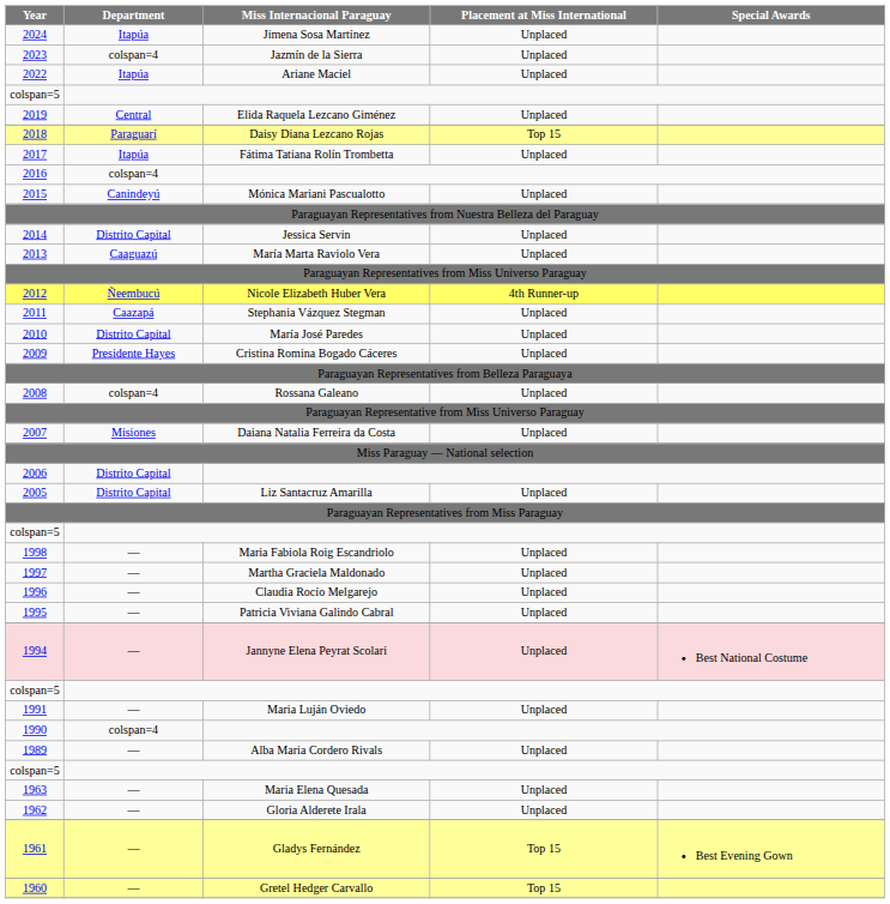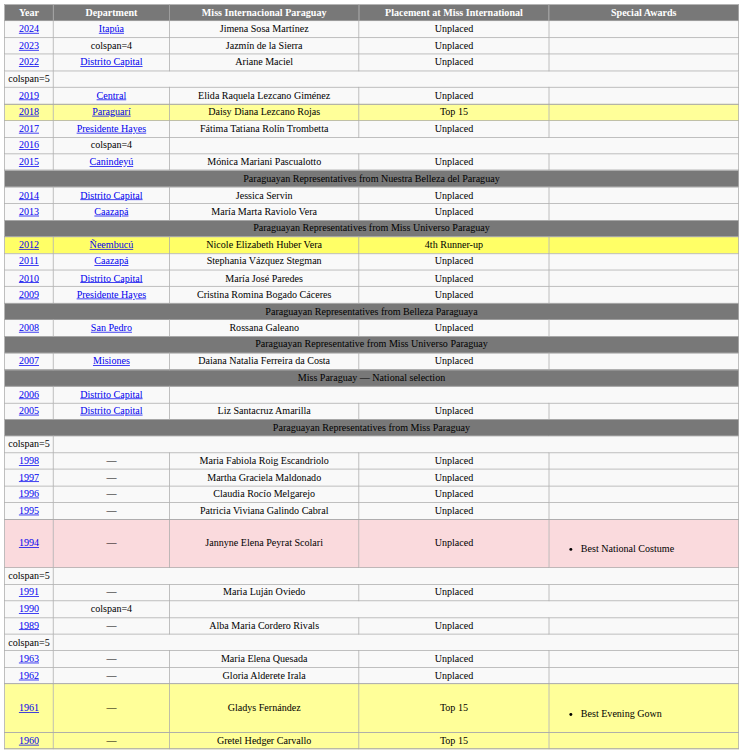2022 | Department: Itapúa -> Distrito Capital
2017 | Department: Itapúa -> Presidente Hayes
2013 | Department: Caaguazú -> Caazapá
2008 | Department: colspan=4 -> San Pedro
